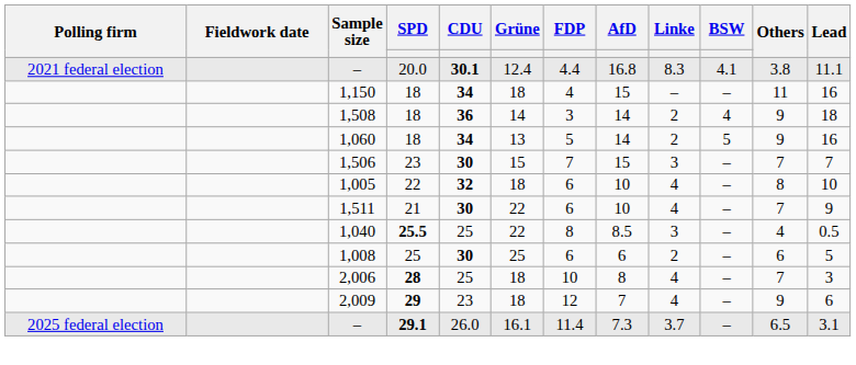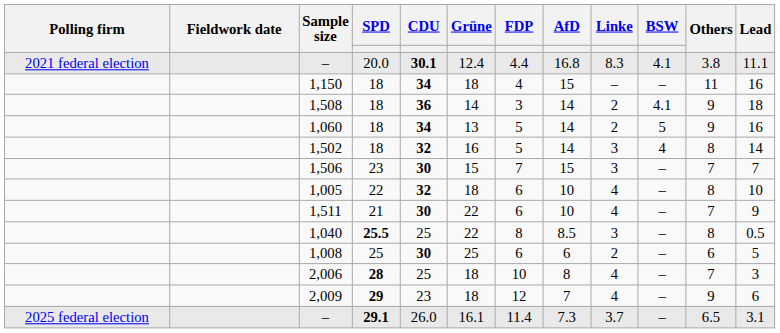1,508 | BSW: 4 -> 4.1
+ row: 1,502 | 18 | 32 | 16 | 5 | 14 | 3 | 4 | 8 | 14
1,040 | Others: 4 -> 8
